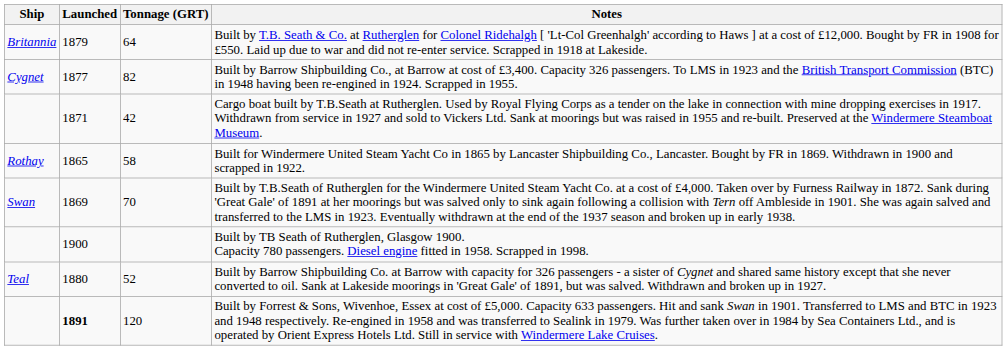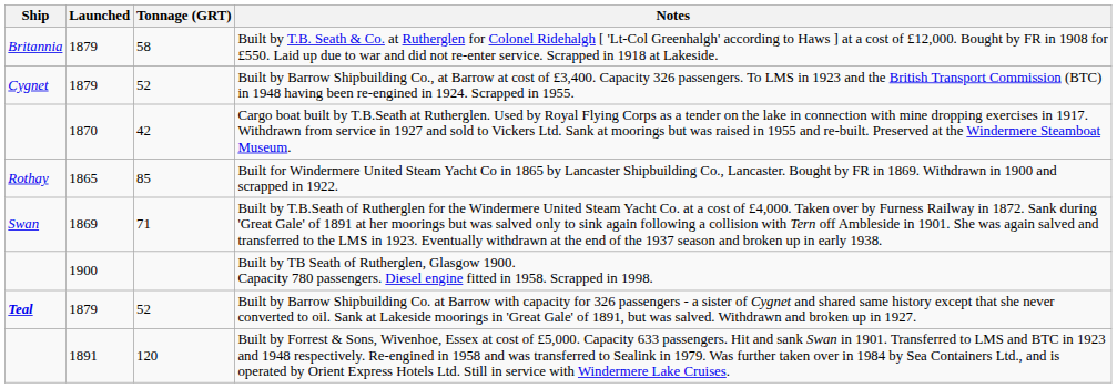row 2 | Tonnage (GRT): 64 -> 58
row 3 | Launched: 1877 -> 1879
row 3 | Tonnage (GRT): 82 -> 52
row 4 | Launched: 1871 -> 1870
row 5 | Tonnage (GRT): 58 -> 85
row 6 | Tonnage (GRT): 70 -> 71
row 8 | Ship: normal -> bold
row 8 | Launched: 1880 -> 1879
row 9 | Launched: bold -> normal
